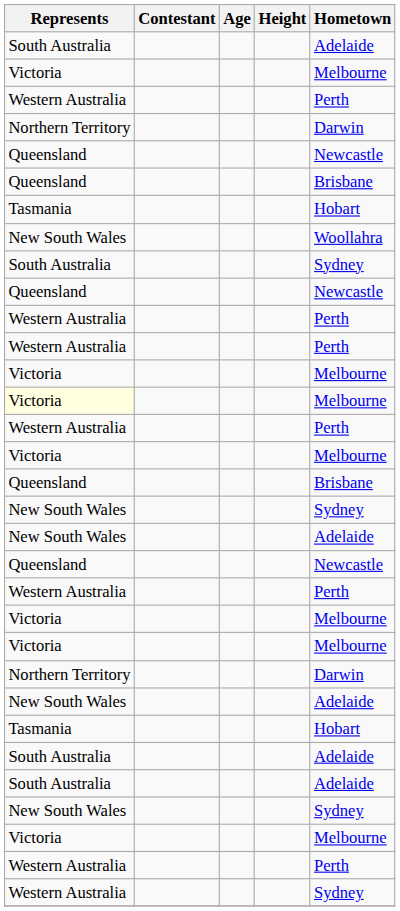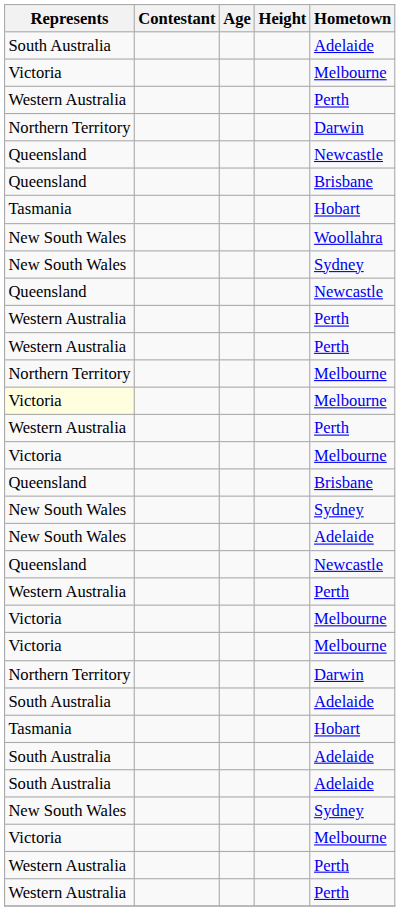row 10 | Represents: South Australia -> New South Wales
row 14 | Represents: Victoria -> Northern Territory
row 26 | Represents: New South Wales -> South Australia
row 33 | Hometown: Sydney -> Perth
